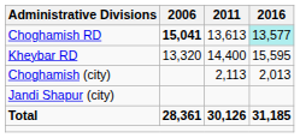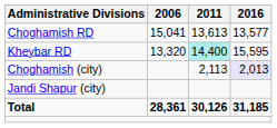Choghamish RD | 2006: bold -> normal
Choghamish RD | 2016: paleturquoise background -> no background
Kheybar RD | 2011: no background -> paleturquoise background
Choghamish (city) | 2016: no background -> lavender background
